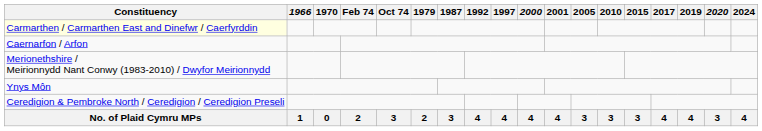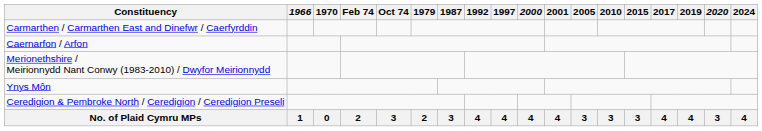Carmarthen / Carmarthen East and Dinefwr / Caerfyrddin | Constituency: lightyellow background -> no background
